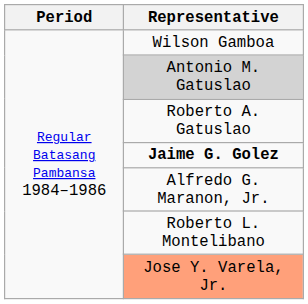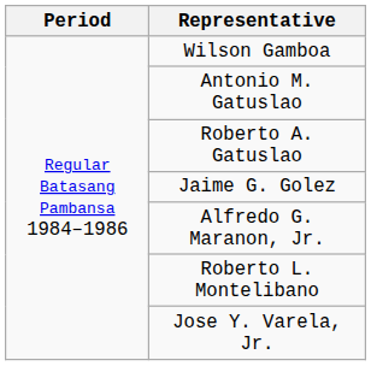Antonio M. Gatuslao | Representative: lightgrey background -> no background
Jaime G. Golez | Representative: bold -> normal
Jose Y. Varela, Jr. | Representative: lightsalmon background -> no background
